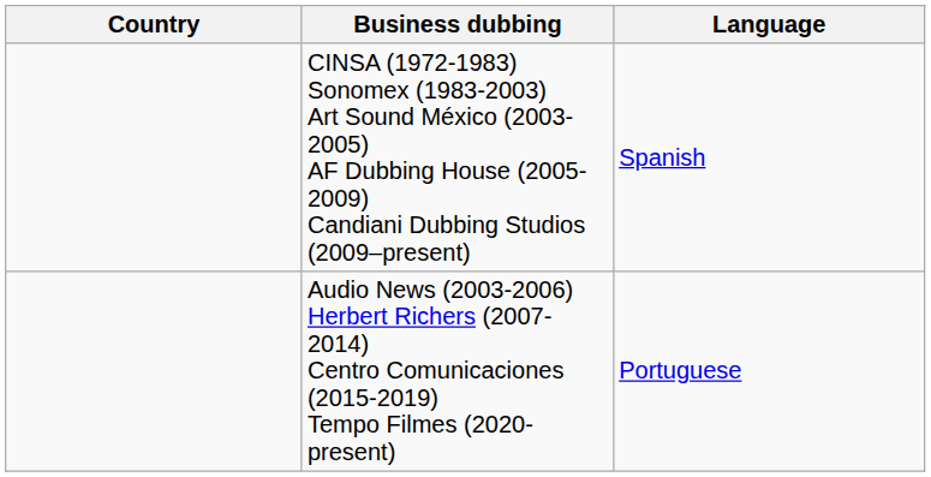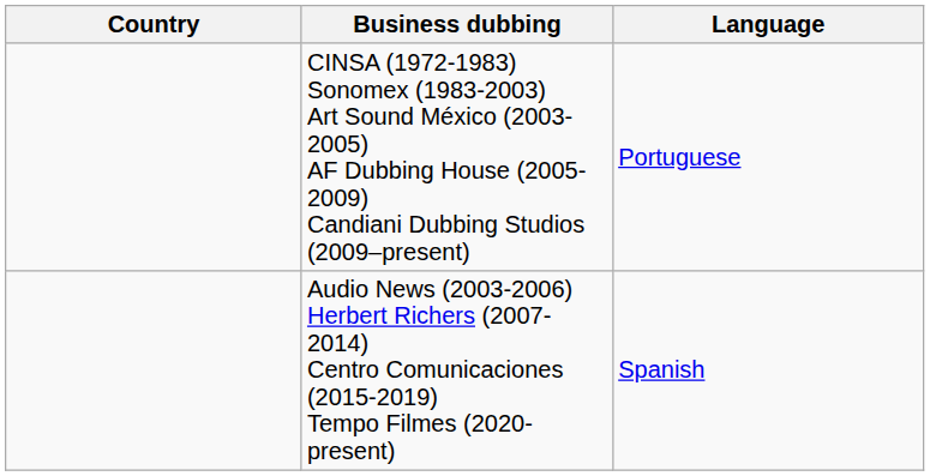row 2 | Language: Spanish -> Portuguese
row 3 | Language: Portuguese -> Spanish
